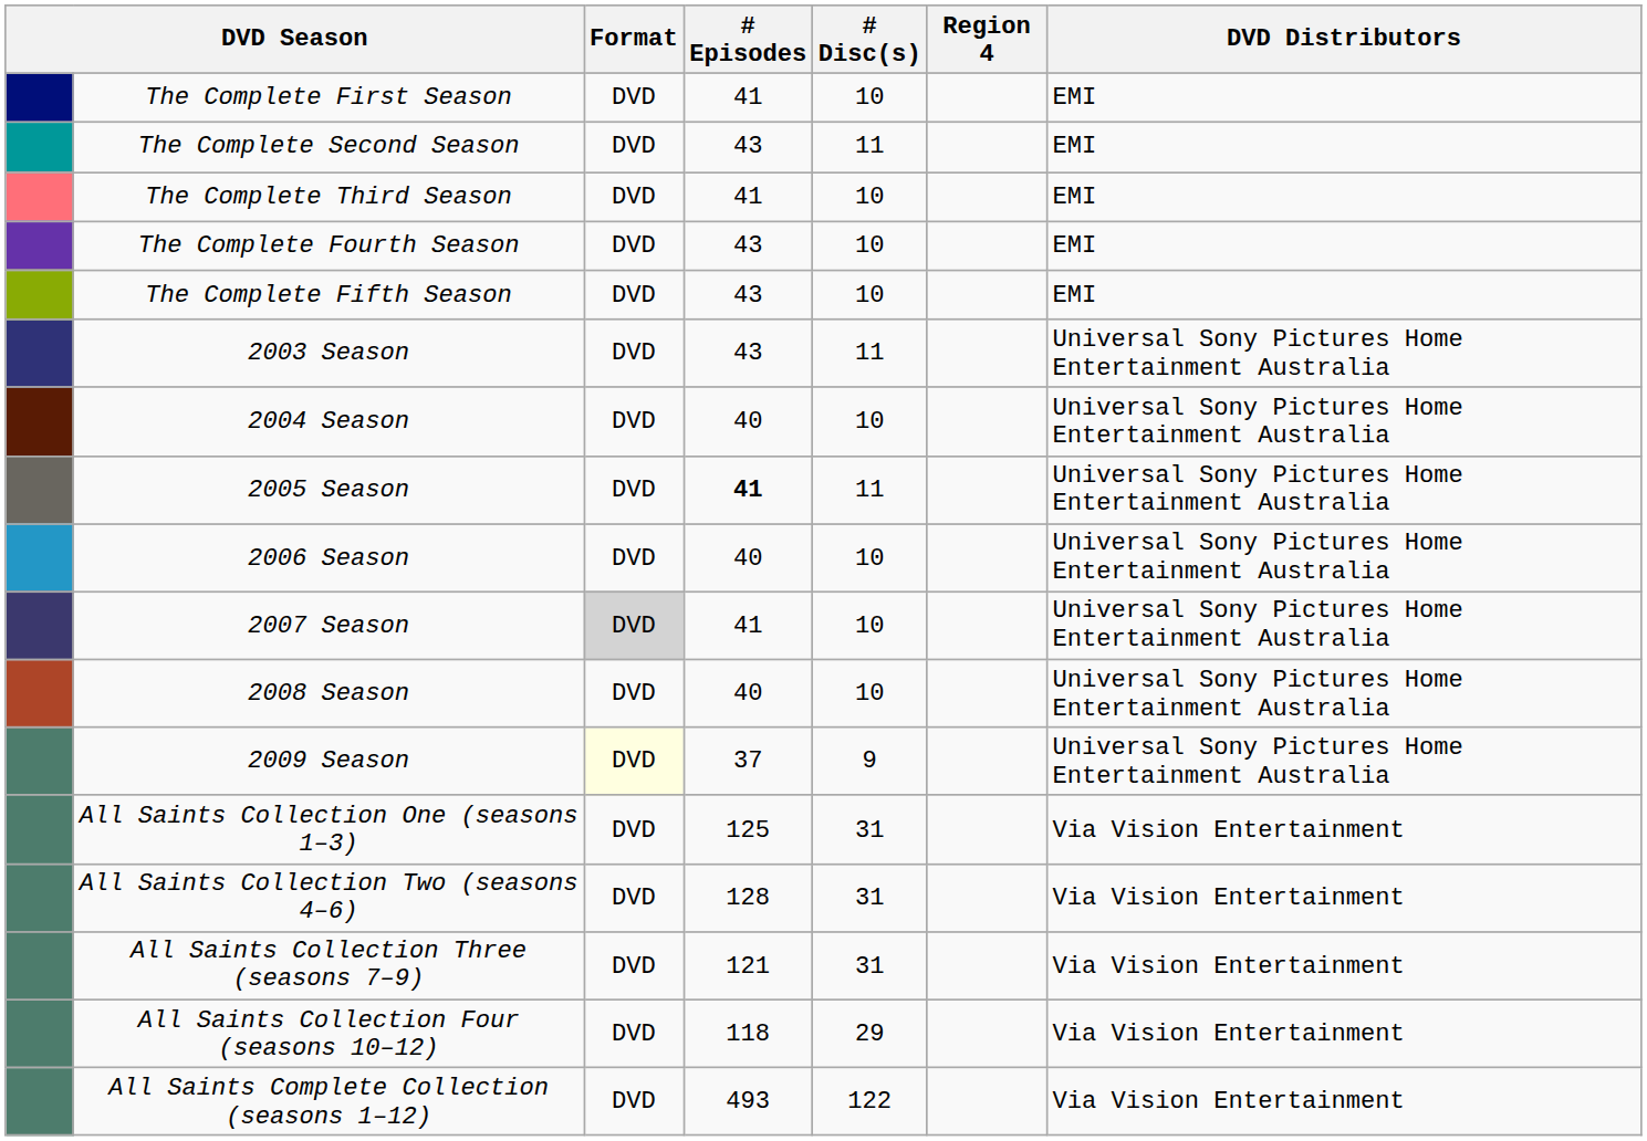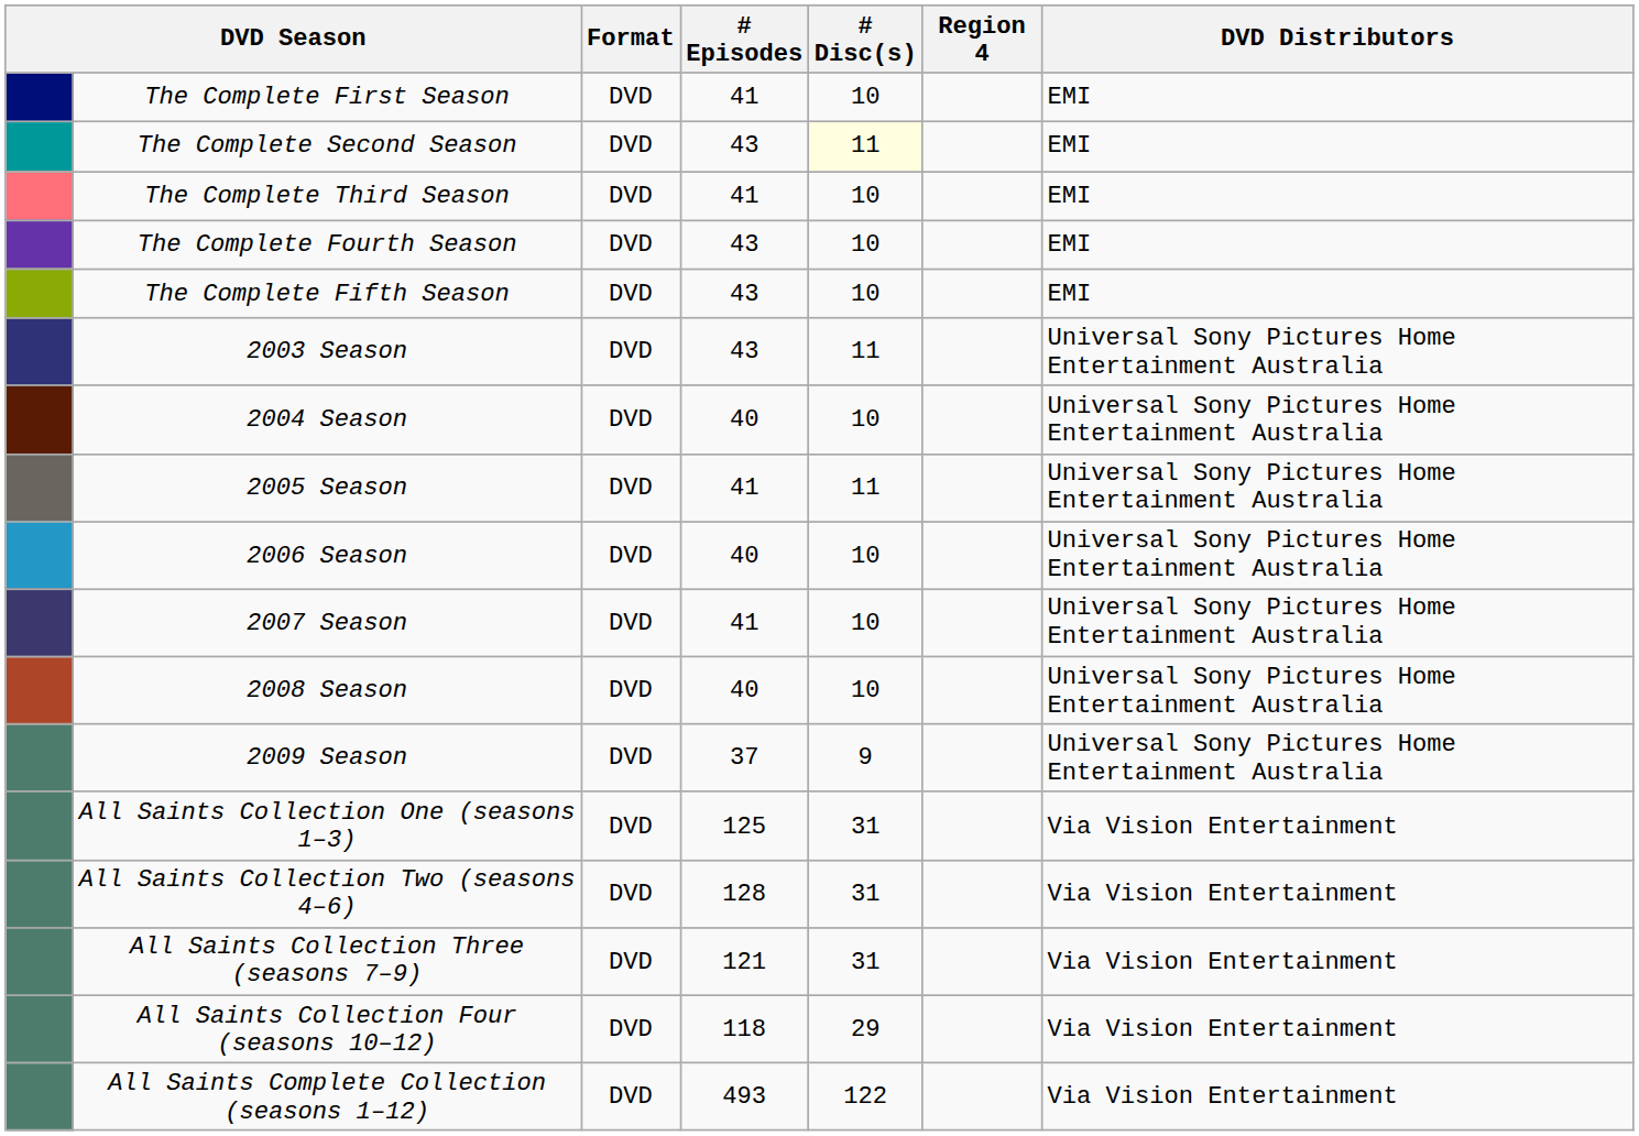The Complete Second Season | # Disc(s): no background -> lightyellow background
2005 Season | # Episodes: bold -> normal
2007 Season | Format: lightgrey background -> no background
2009 Season | Format: lightyellow background -> no background
